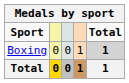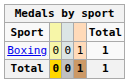Boxing | Total: lightgrey background -> no background
